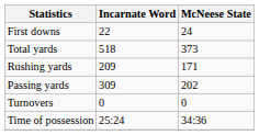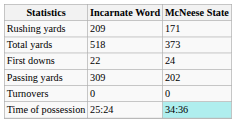rows swapped: First downs <-> Rushing yards
Time of possession | McNeese State: no background -> paleturquoise background
